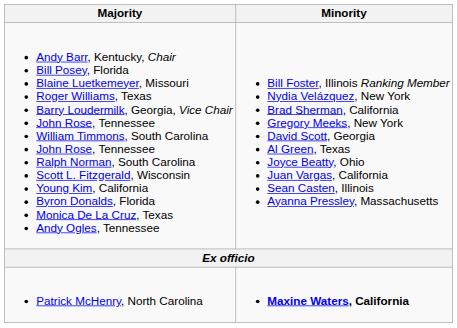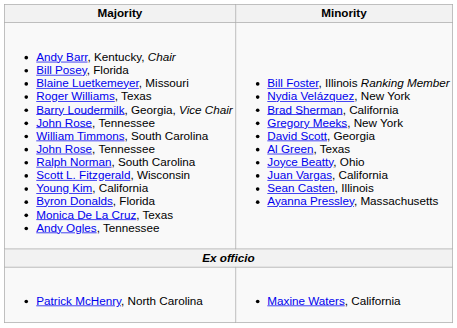Patrick McHenry, North Carolina | Minority: bold -> normal
